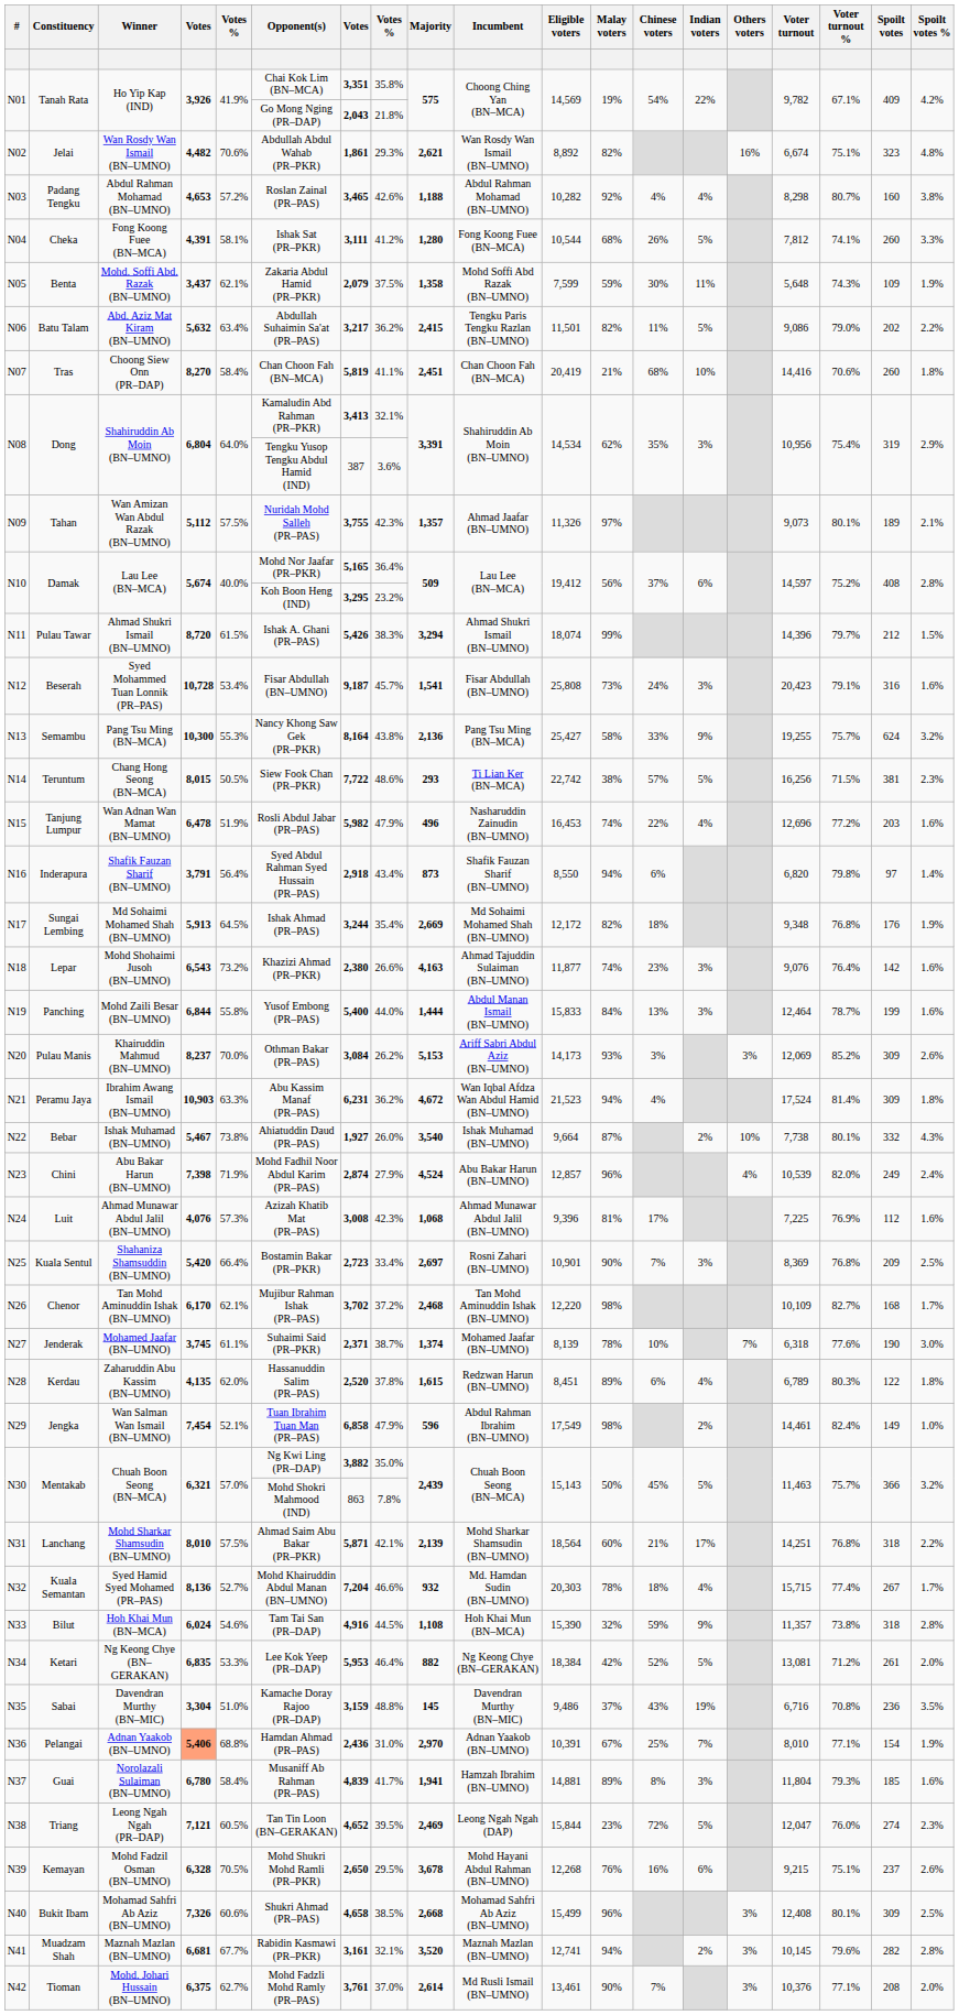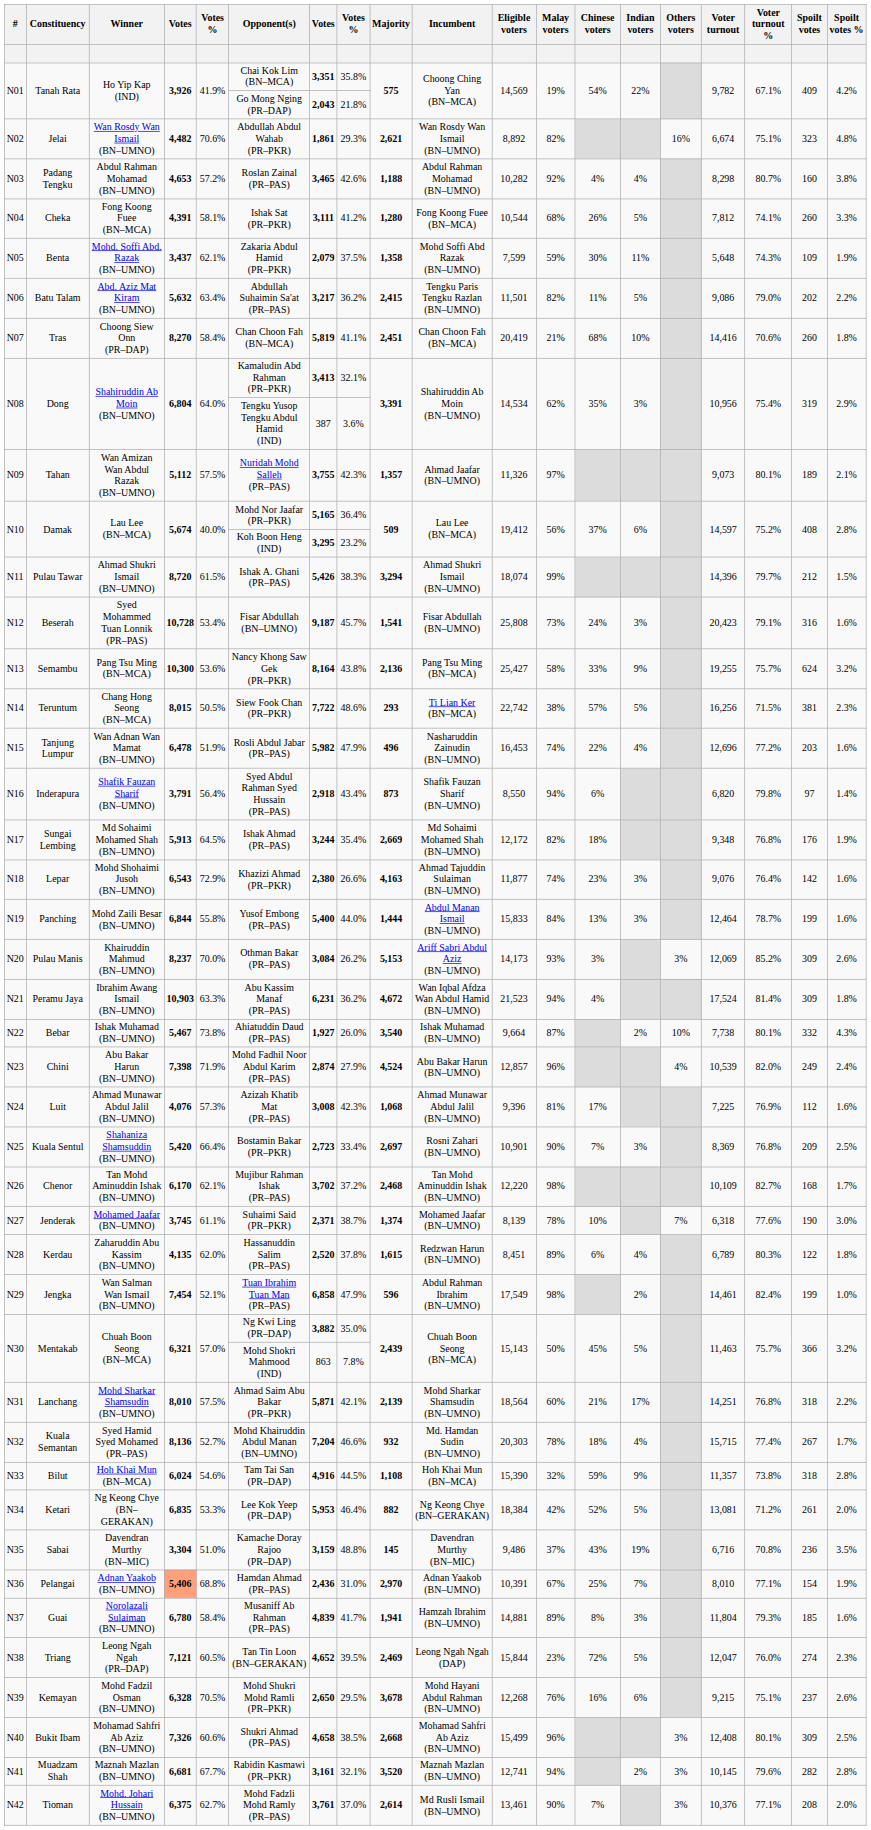Semambu | column 5: 55.3% -> 53.6%
Lepar | column 5: 73.2% -> 72.9%
Jengka | Spoilt votes: 149 -> 199
